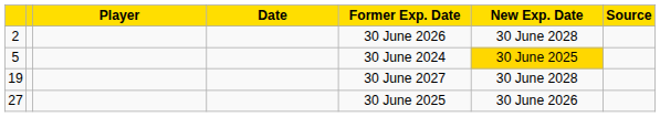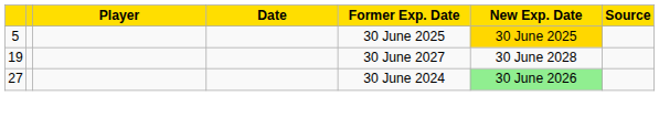- row: 2 | 30 June 2026 | 30 June 2028
5 | Former Exp. Date: 30 June 2024 -> 30 June 2025
27 | Former Exp. Date: 30 June 2025 -> 30 June 2024
27 | New Exp. Date: no background -> lightgreen background
